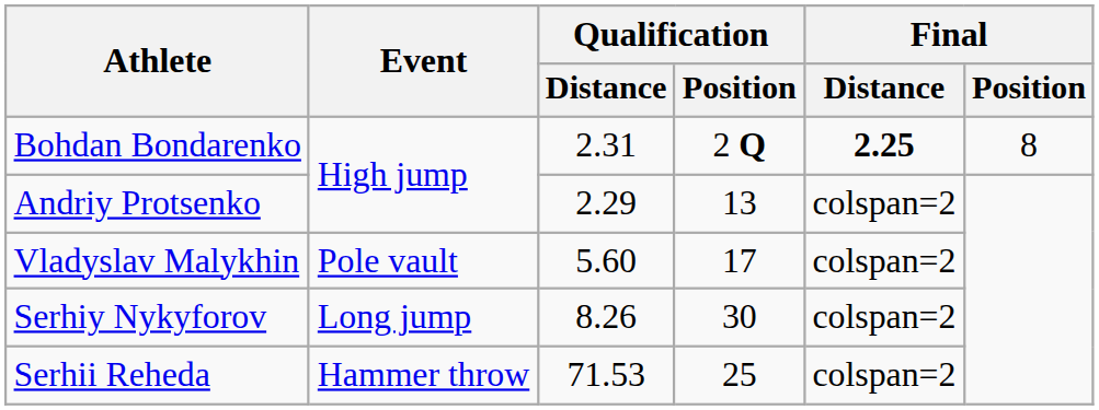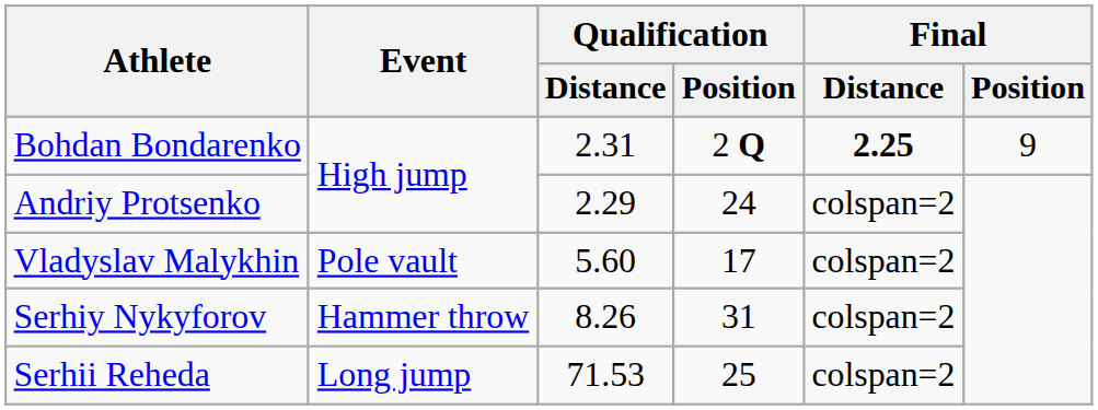Bohdan Bondarenko | Final / Position: 8 -> 9
Andriy Protsenko | Qualification / Position: 13 -> 24
Serhiy Nykyforov | Event: Long jump -> Hammer throw
Serhiy Nykyforov | Qualification / Position: 30 -> 31
Serhii Reheda | Event: Hammer throw -> Long jump
